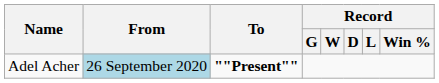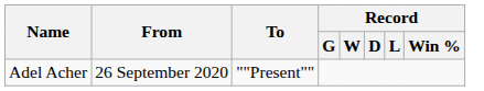Adel Acher | From: lightblue background -> no background
Adel Acher | To: bold -> normal
